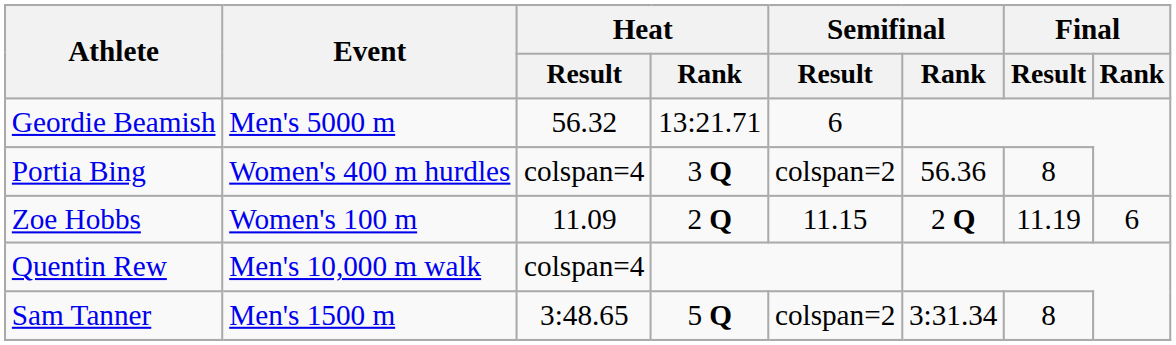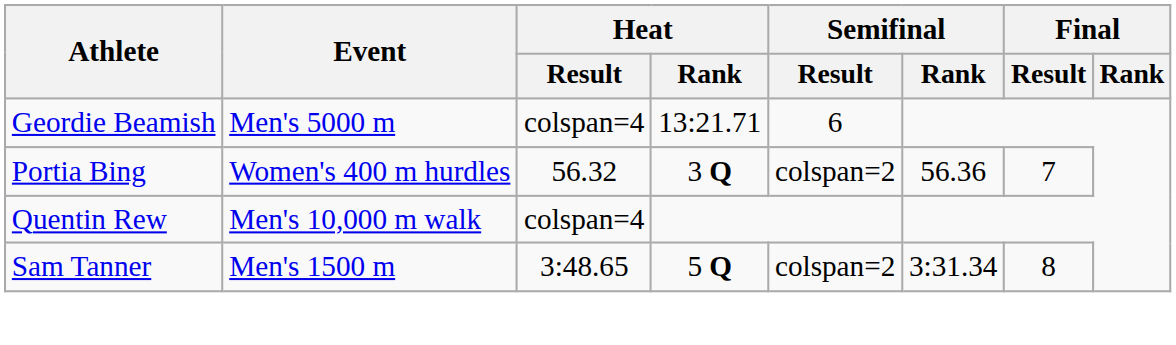Geordie Beamish | Heat / Result: 56.32 -> colspan=4
Portia Bing | Heat / Result: colspan=4 -> 56.32
Portia Bing | Final / Result: 8 -> 7
- row: Zoe Hobbs | Women's 100 m | 11.09 | 2 Q | 11.15 | 2 Q | 11.19 | 6
